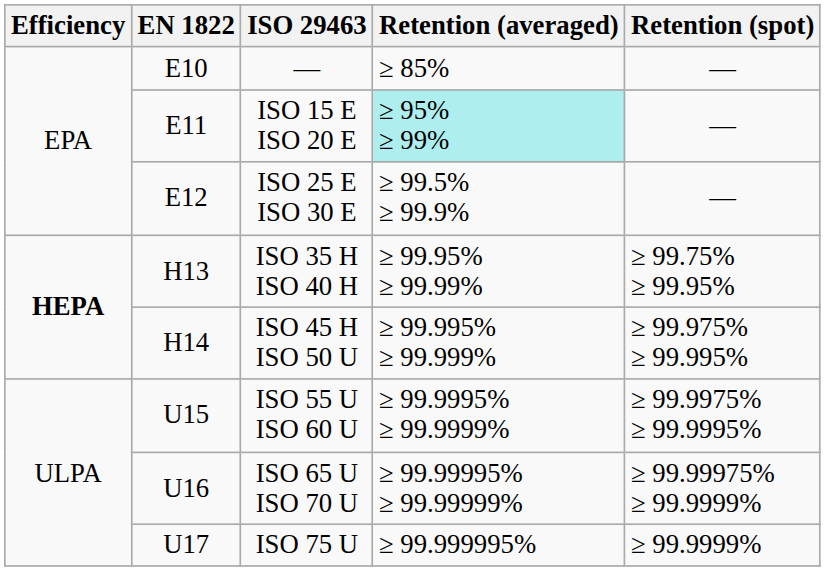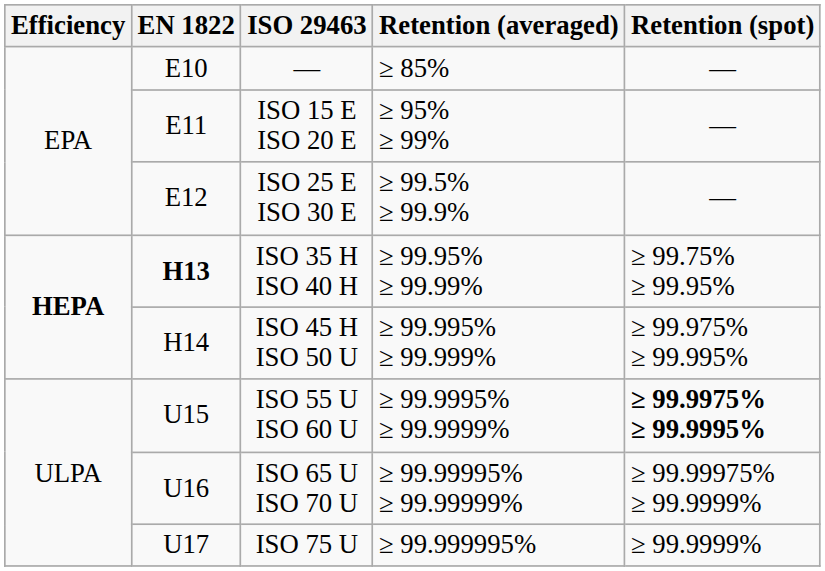ISO 15 E ISO 20 E | Retention (averaged): paleturquoise background -> no background
ISO 35 H ISO 40 H | EN 1822: normal -> bold
ISO 55 U ISO 60 U | Retention (spot): normal -> bold
